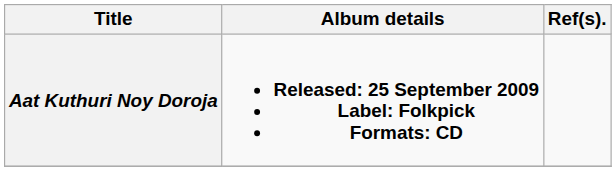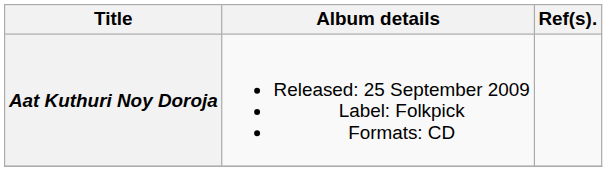Aat Kuthuri Noy Doroja | Album details: bold -> normal
